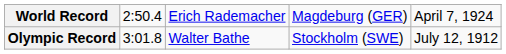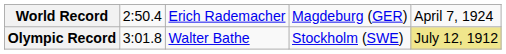Olympic Record | column 5: no background -> khaki background
